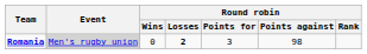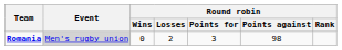Romania | Round robin / Losses: bold -> normal
